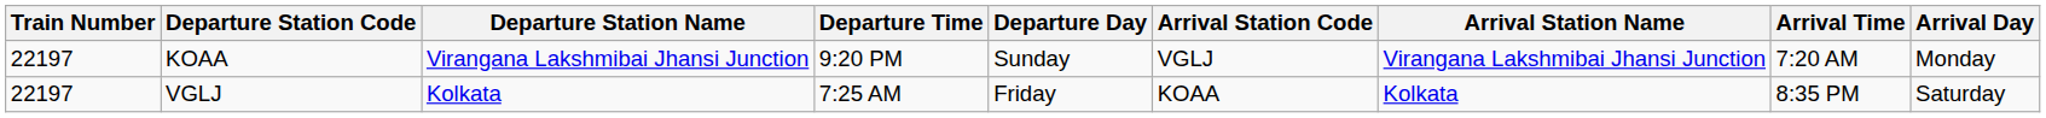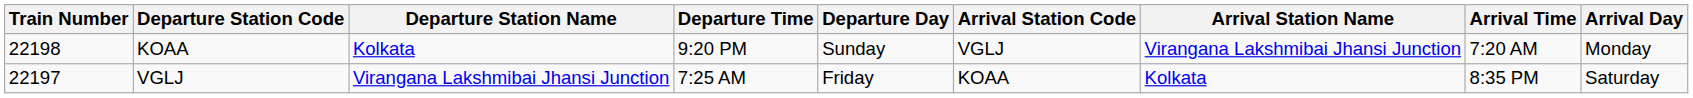row 2 | Train Number: 22197 -> 22198
row 2 | Departure Station Name: Virangana Lakshmibai Jhansi Junction -> Kolkata
row 3 | Departure Station Name: Kolkata -> Virangana Lakshmibai Jhansi Junction
